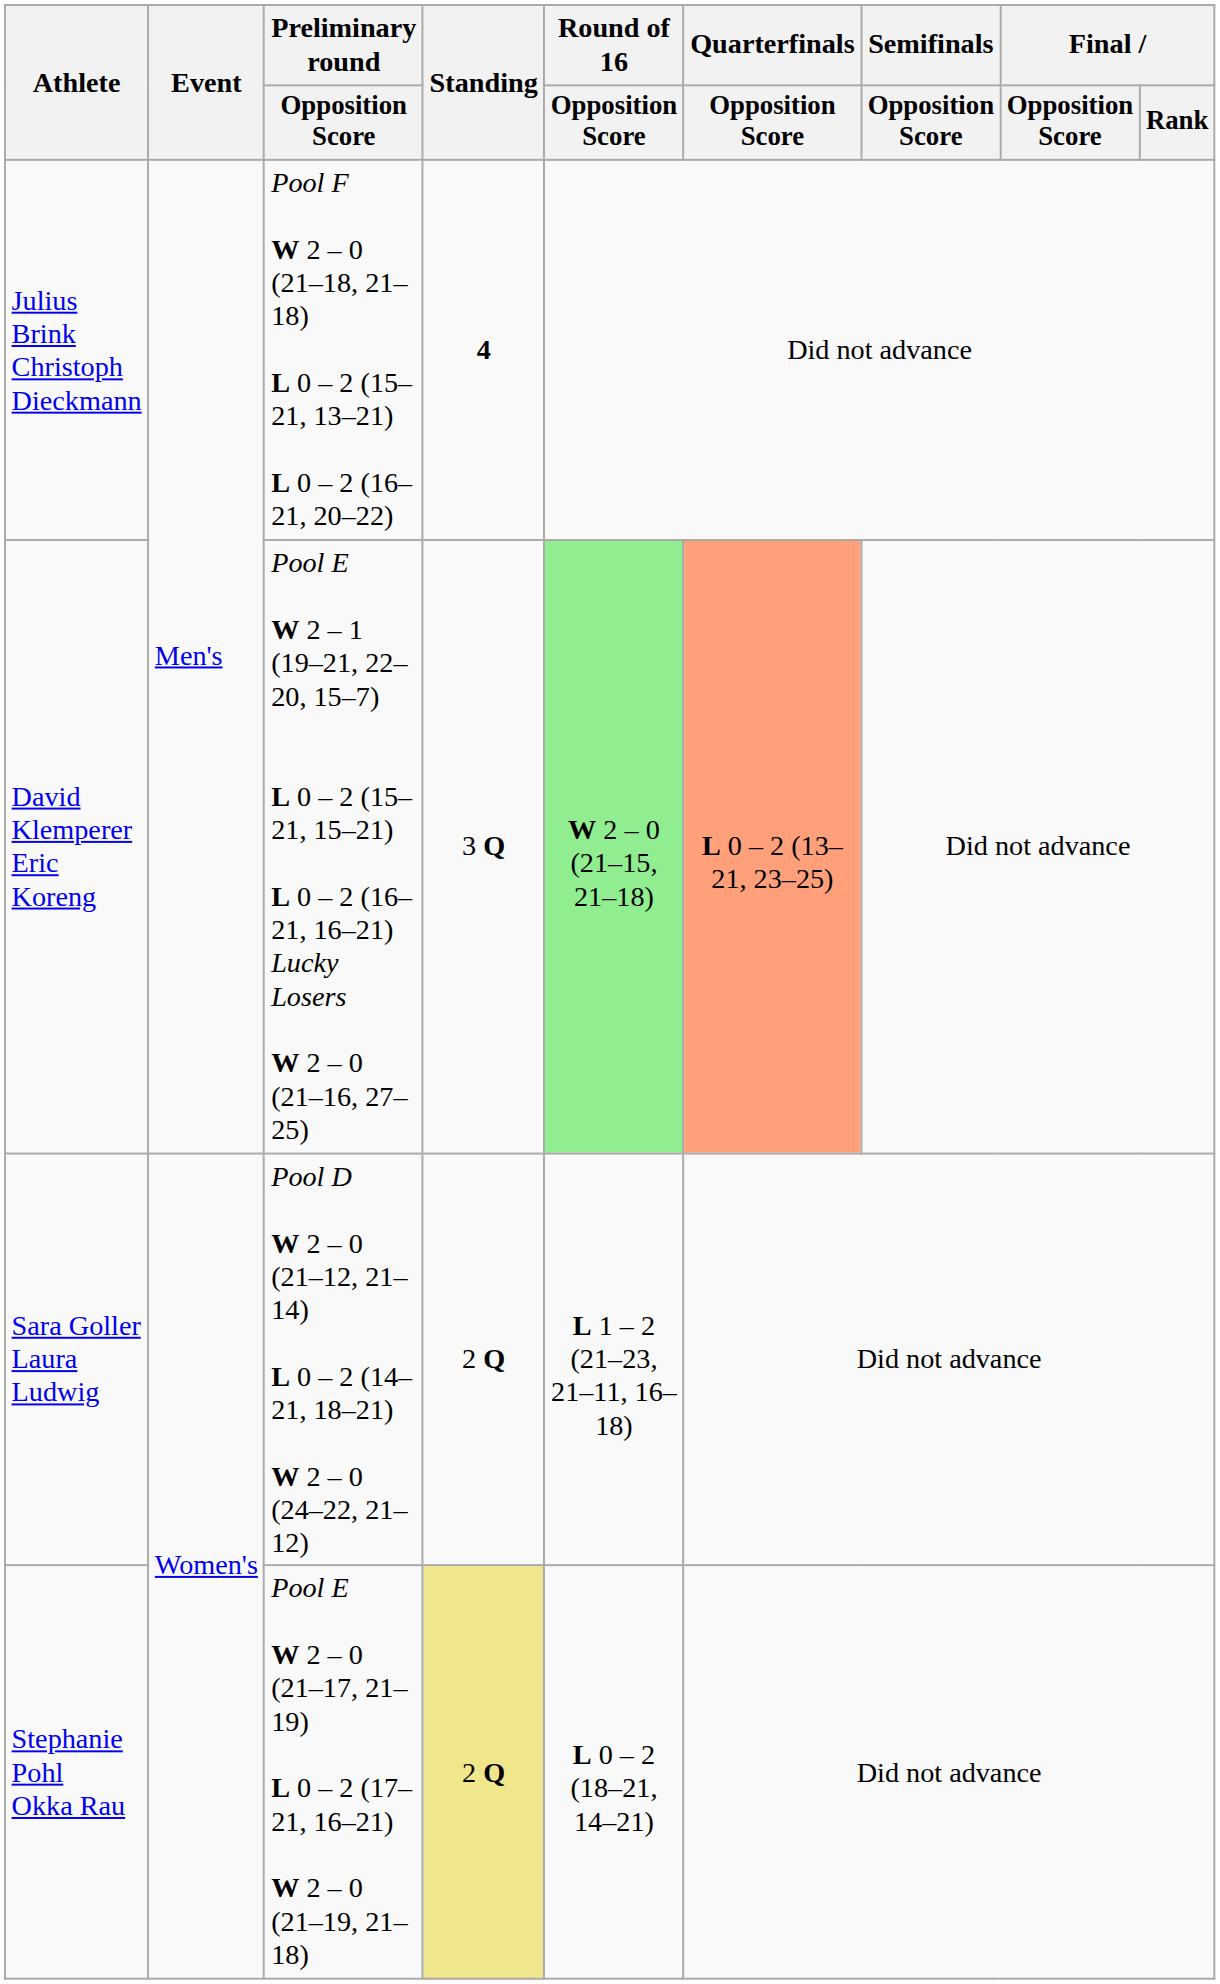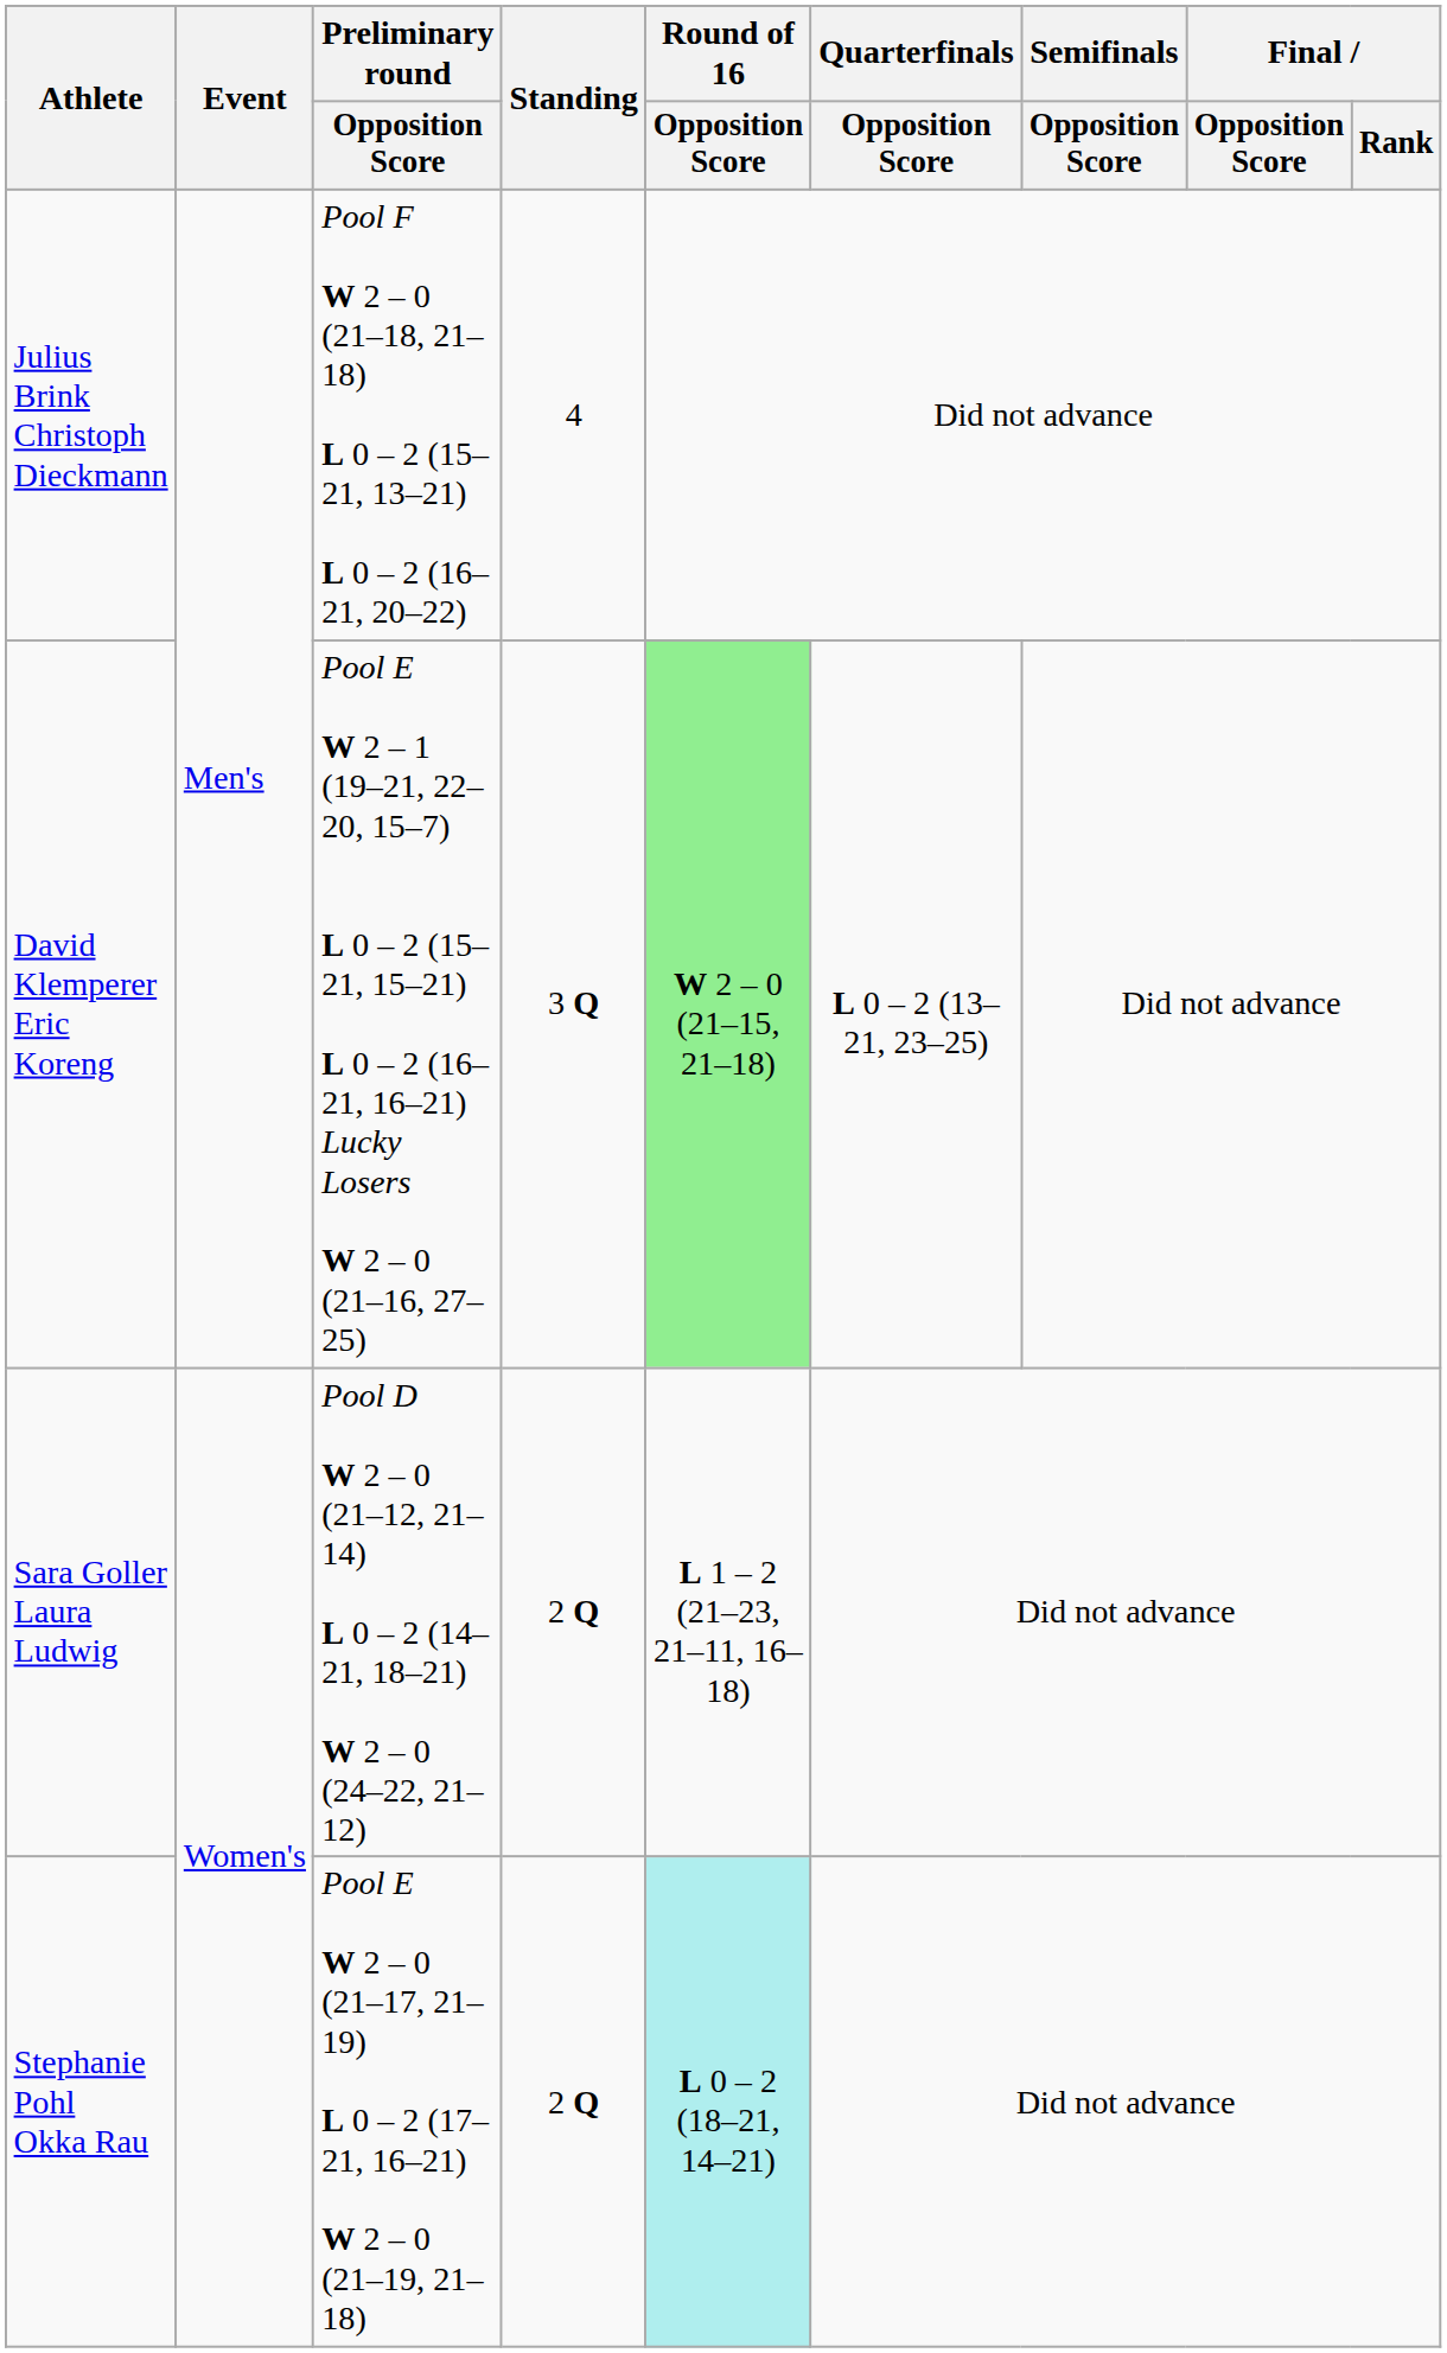Julius Brink Christoph Dieckmann | Standing: bold -> normal
David Klemperer Eric Koreng | Quarterfinals / Opposition Score: lightsalmon background -> no background
Stephanie Pohl Okka Rau | Standing: khaki background -> no background
Stephanie Pohl Okka Rau | Round of 16 / Opposition Score: no background -> paleturquoise background
